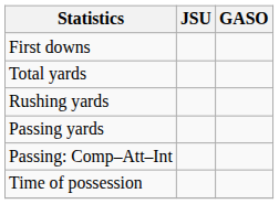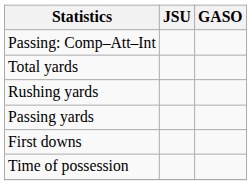rows swapped: First downs <-> Passing: Comp–Att–Int
